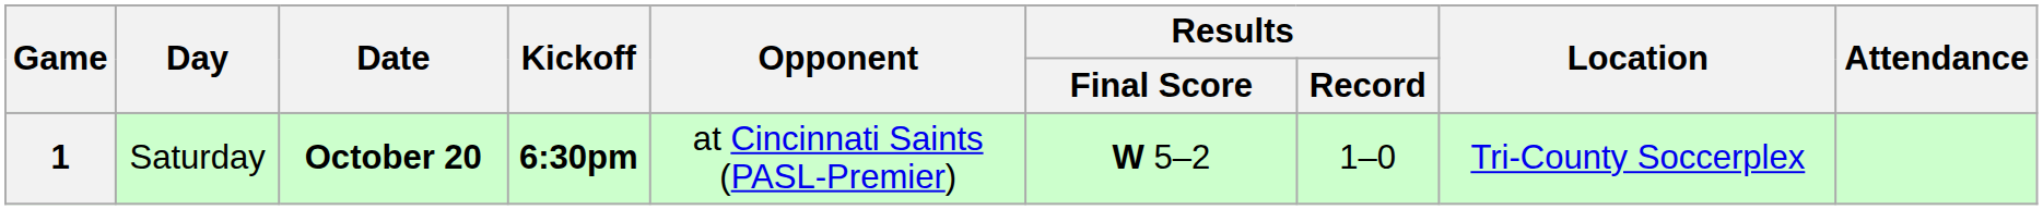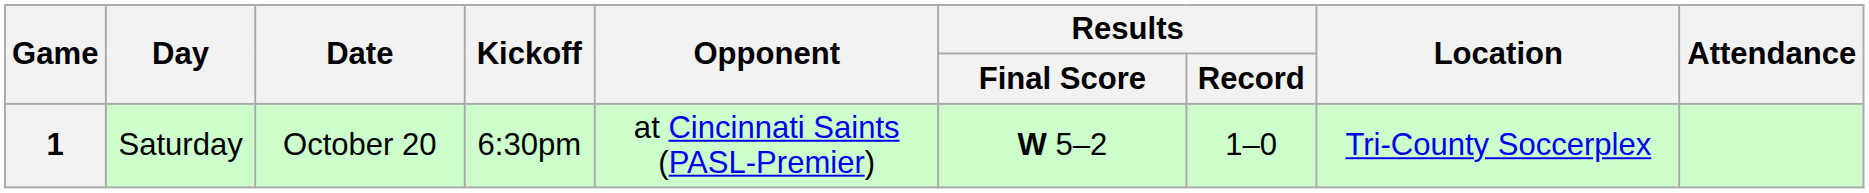1 | Date: bold -> normal
1 | Kickoff: bold -> normal
